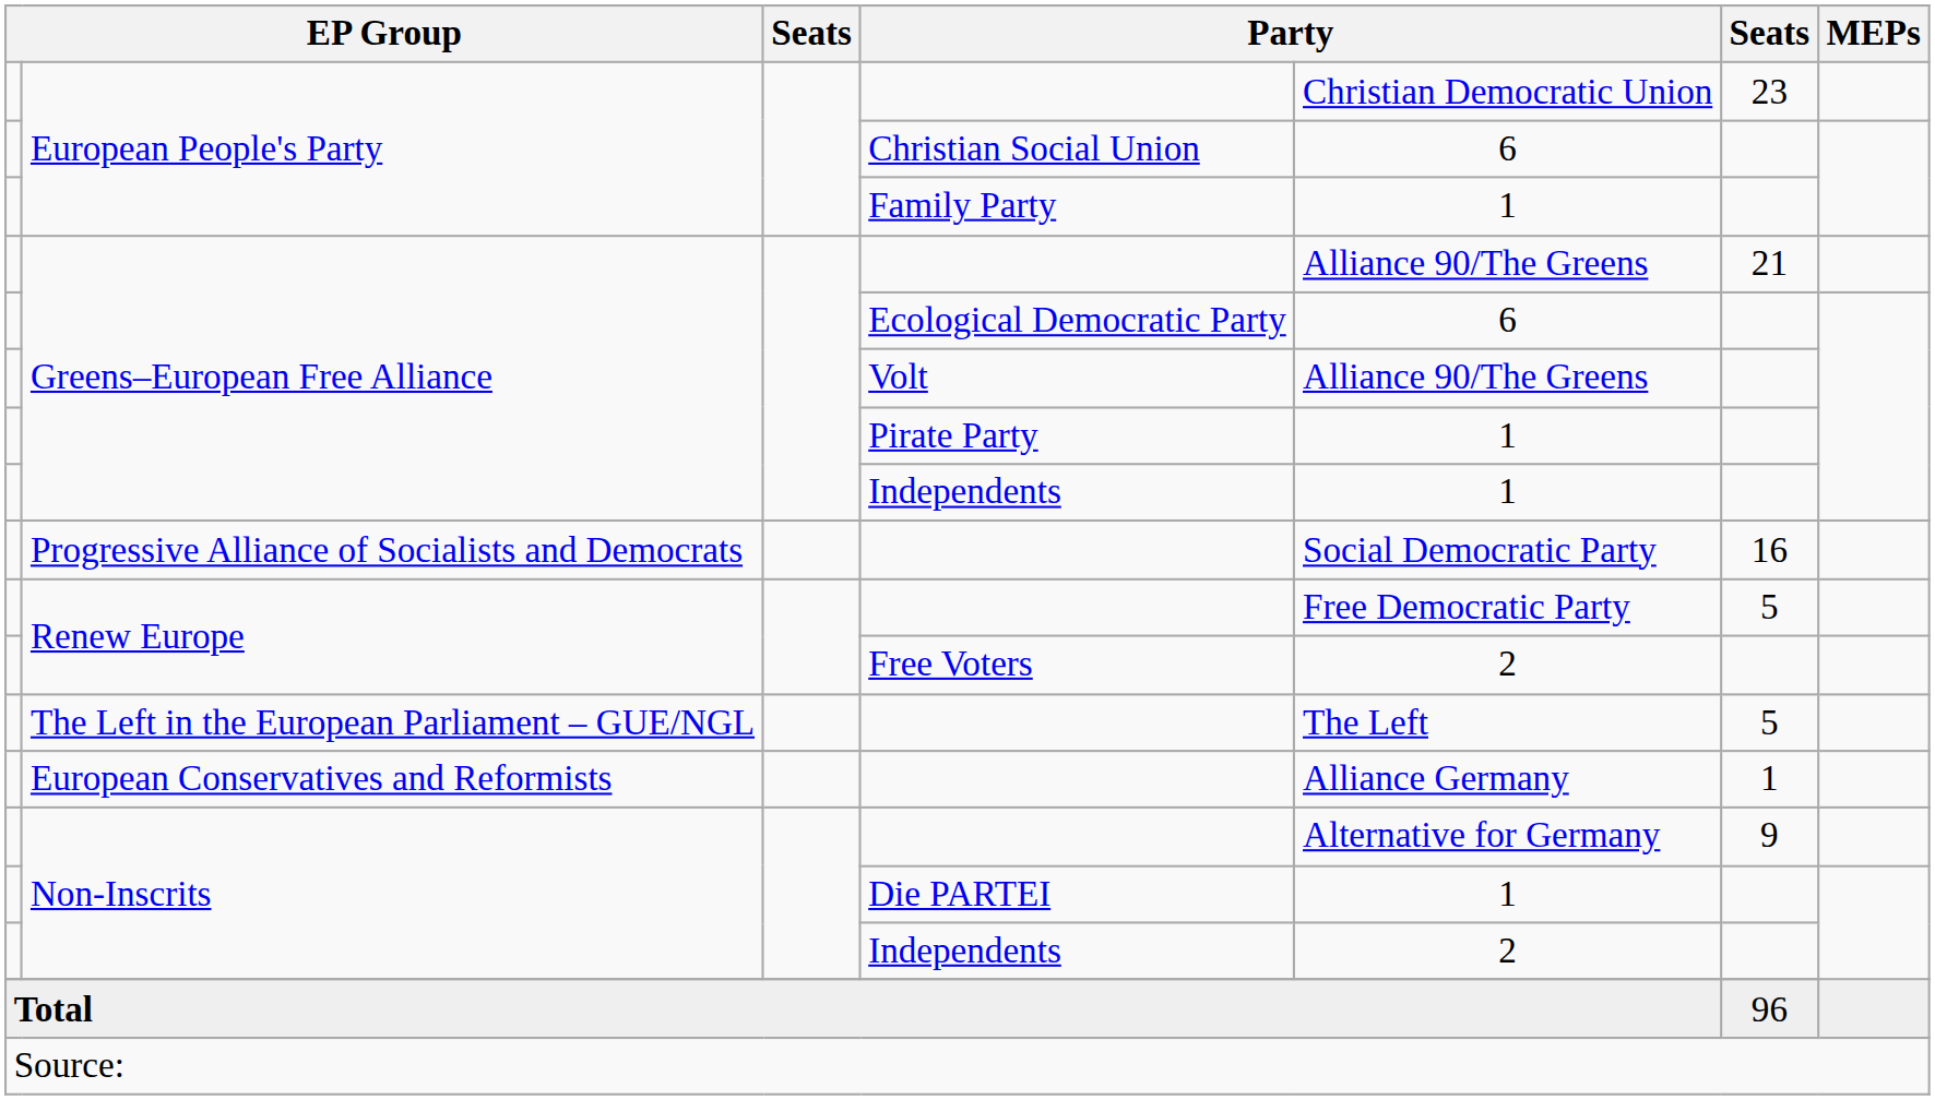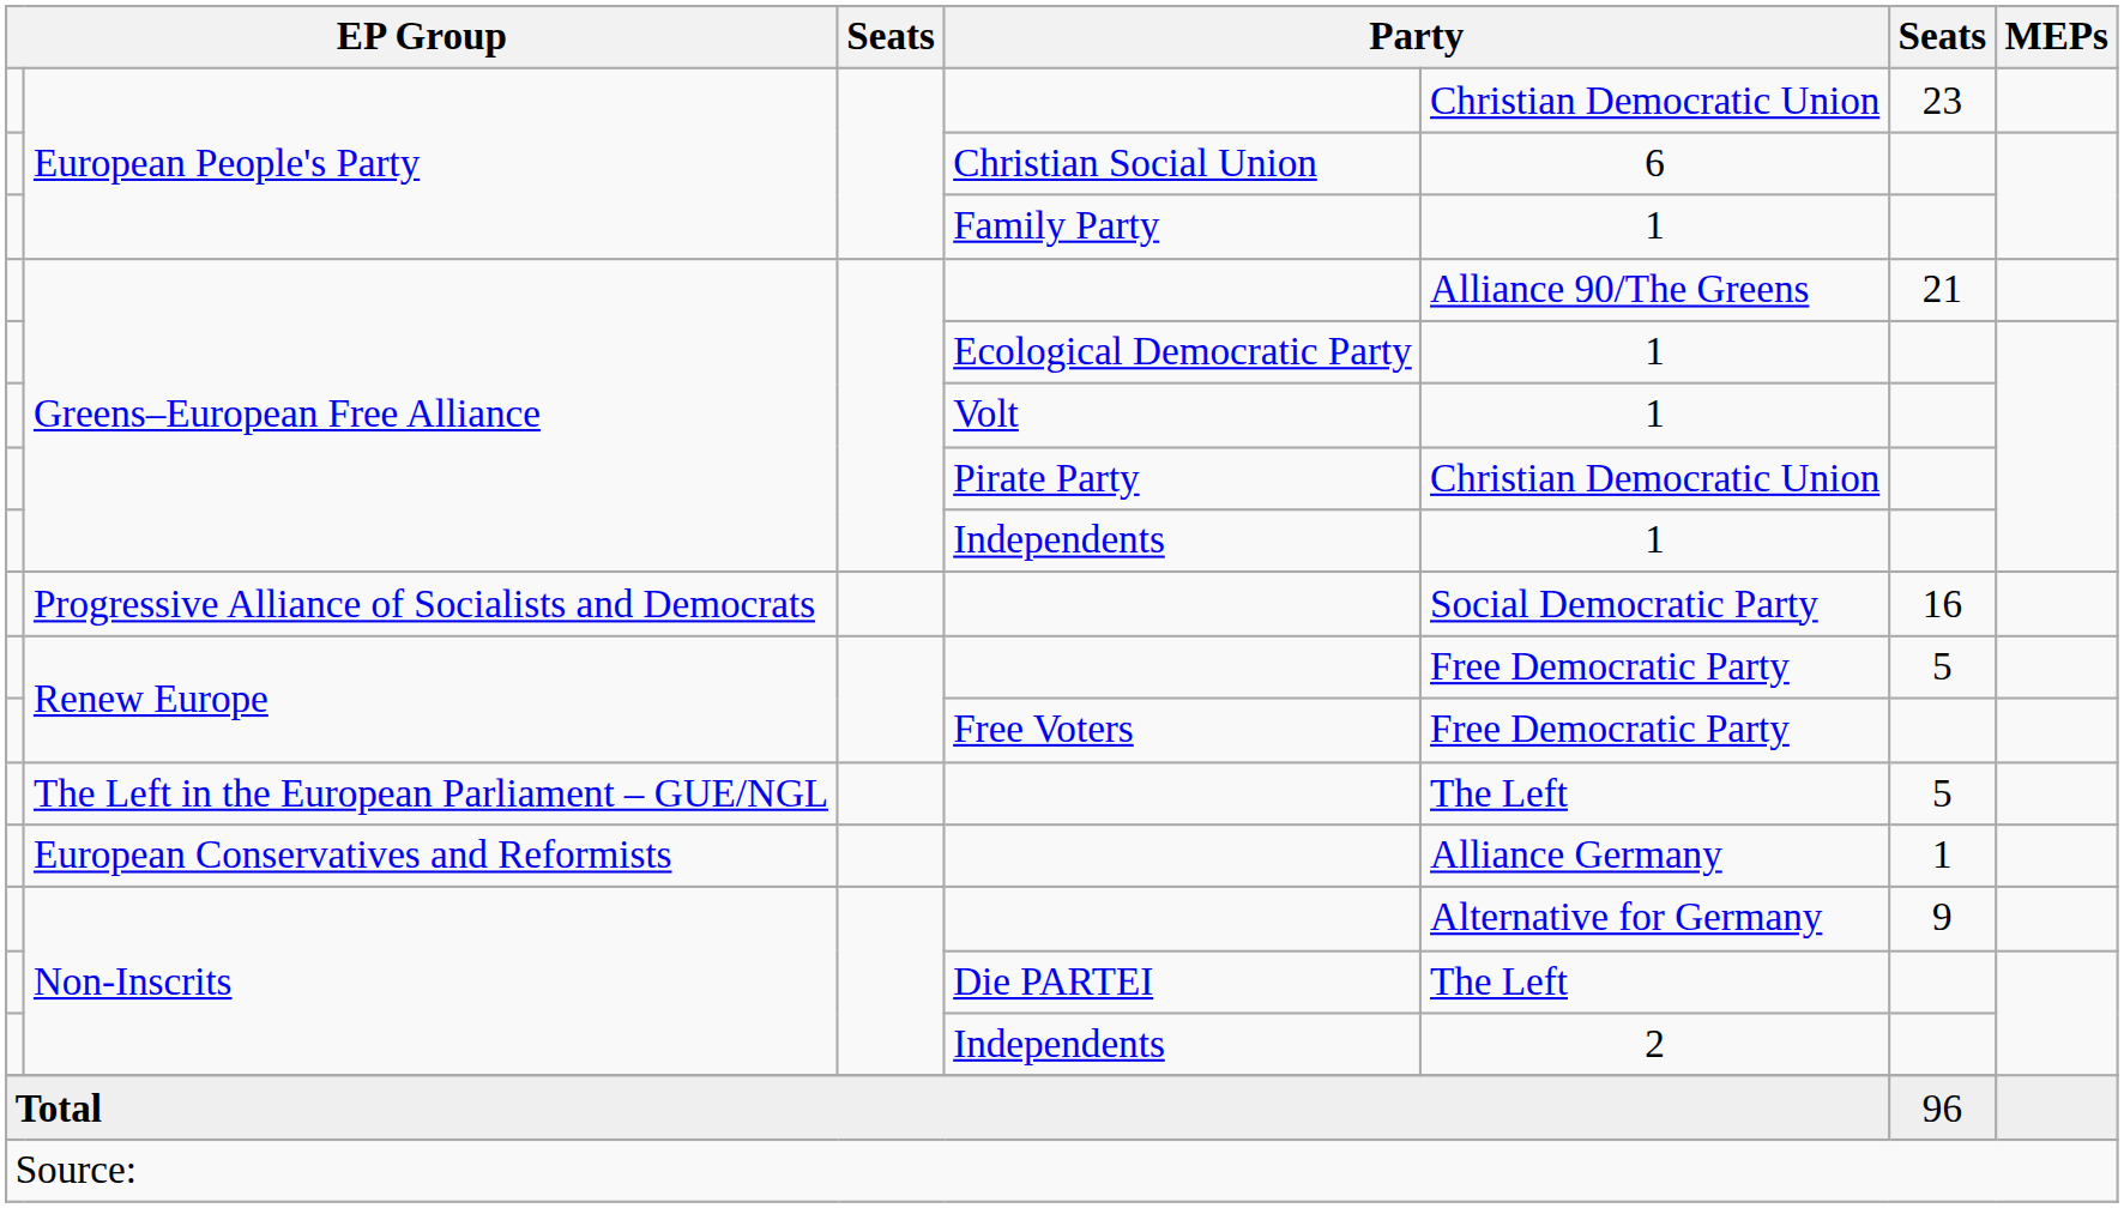Ecological Democratic Party | column 5: 6 -> 1
Volt | column 5: Alliance 90/The Greens -> 1
Pirate Party | column 5: 1 -> Christian Democratic Union
Free Voters | column 5: 2 -> Free Democratic Party
Die PARTEI | column 5: 1 -> The Left
